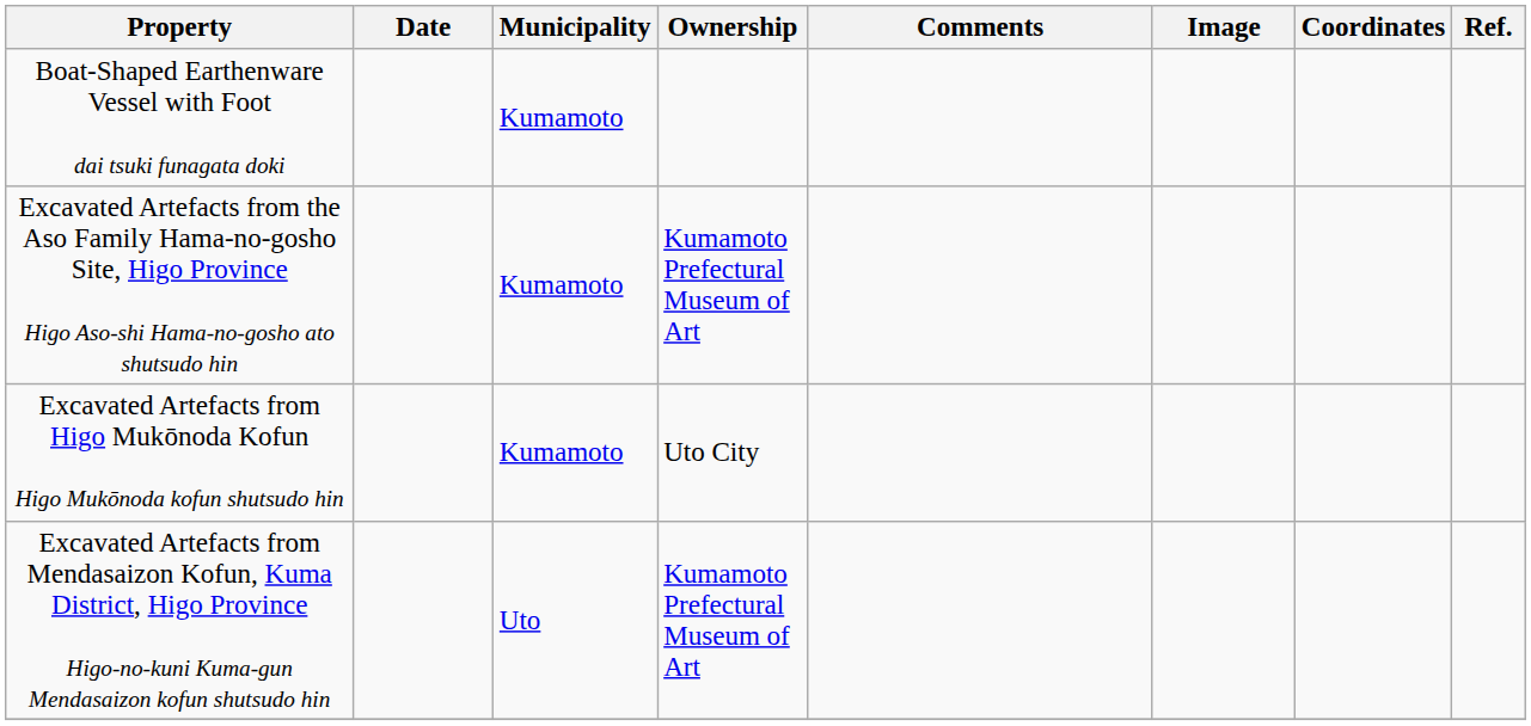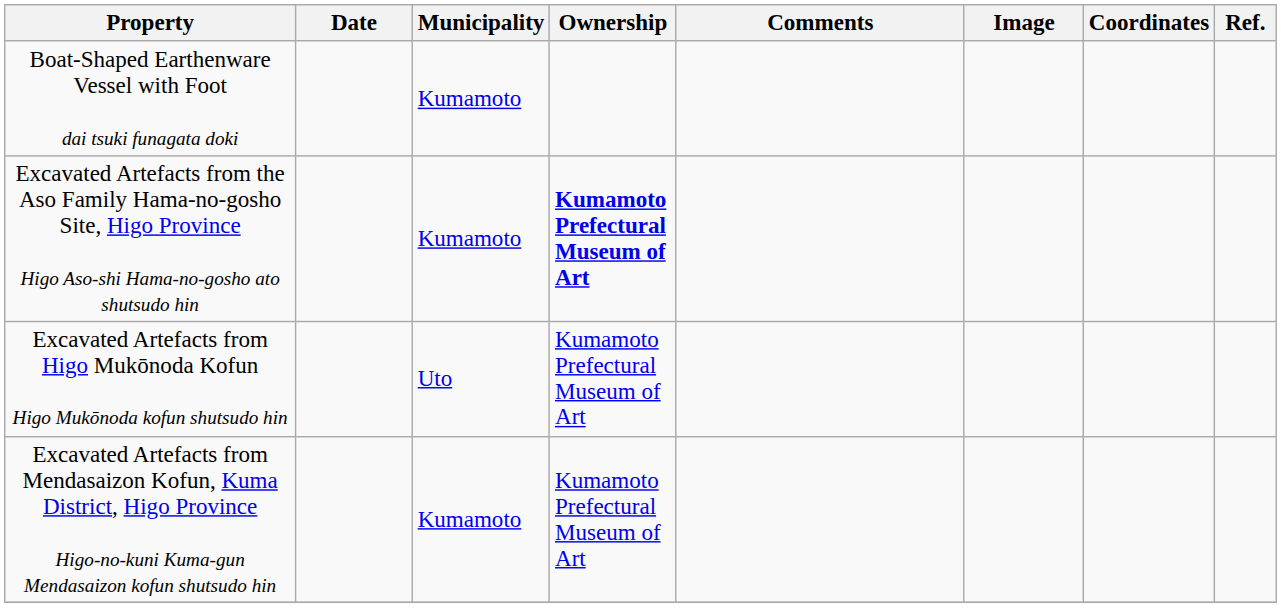row 3 | Ownership: normal -> bold
row 4 | Municipality: Kumamoto -> Uto
row 4 | Ownership: Uto City -> Kumamoto Prefectural Museum of Art
row 5 | Municipality: Uto -> Kumamoto
